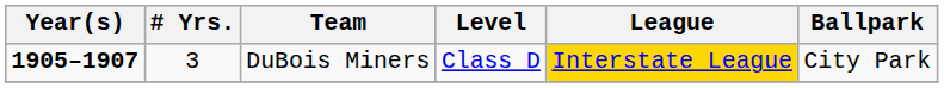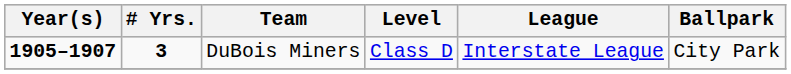DuBois Miners | # Yrs.: normal -> bold
DuBois Miners | League: gold background -> no background
